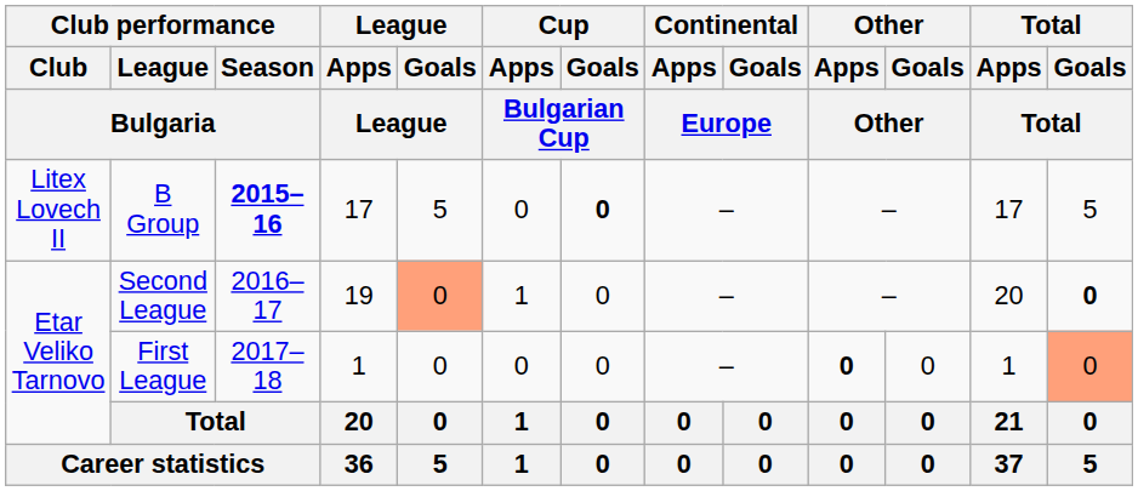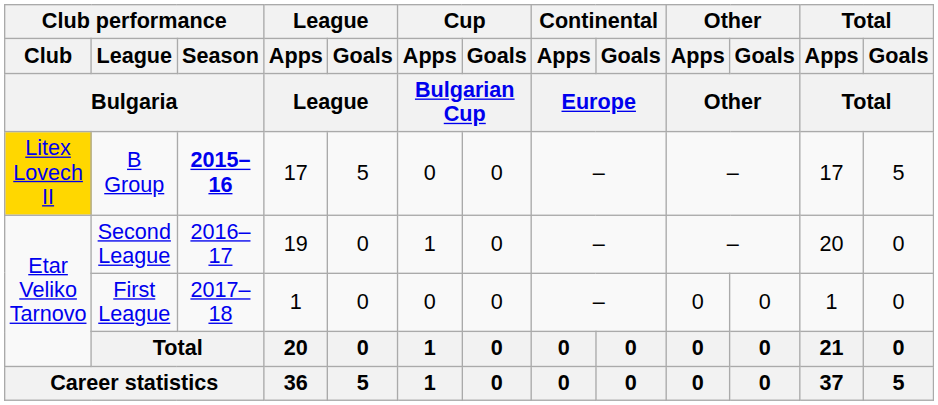B Group | Club performance / Club / Bulgaria: no background -> gold background
B Group | Cup / Goals / Bulgarian Cup: bold -> normal
Second League | League / Goals / League: lightsalmon background -> no background
Second League | Total / Goals / Total: bold -> normal
First League | Other / Apps / Other: bold -> normal
First League | Total / Goals / Total: lightsalmon background -> no background
